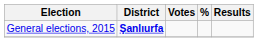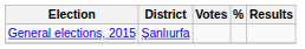General elections, 2015 | District: bold -> normal
